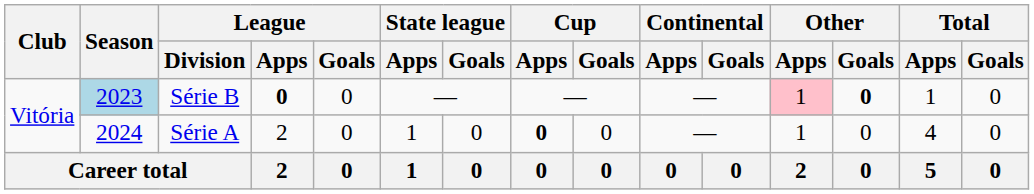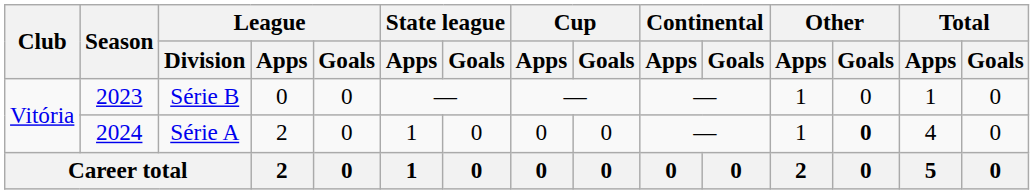Série B | Season: lightblue background -> no background
Série B | League / Apps: bold -> normal
Série B | Other / Apps: pink background -> no background
Série B | Other / Goals: bold -> normal
Série A | Cup / Apps: bold -> normal
Série A | Other / Goals: normal -> bold
